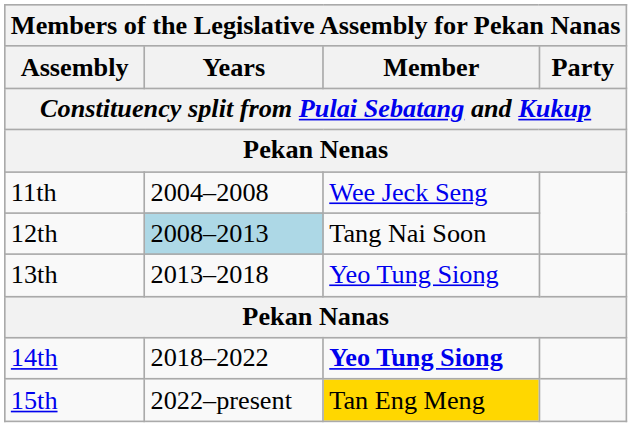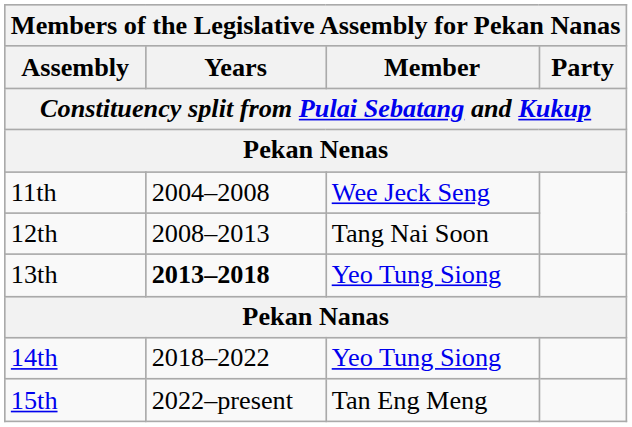12th | Years: lightblue background -> no background
13th | Years: normal -> bold
14th | Member: bold -> normal
15th | Member: gold background -> no background
